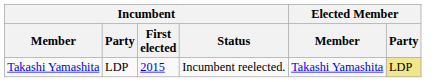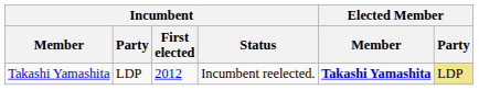row 3 | Incumbent / First elected: 2015 -> 2012
row 3 | Elected Member / Member: normal -> bold
